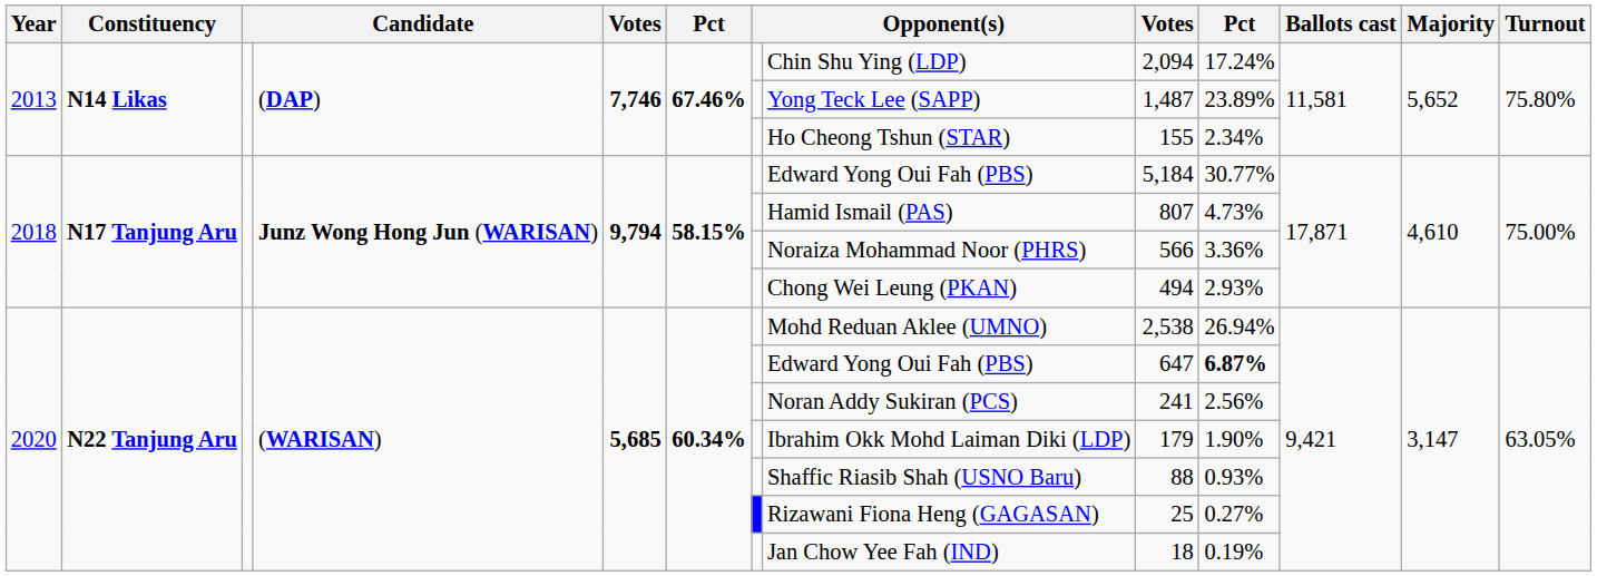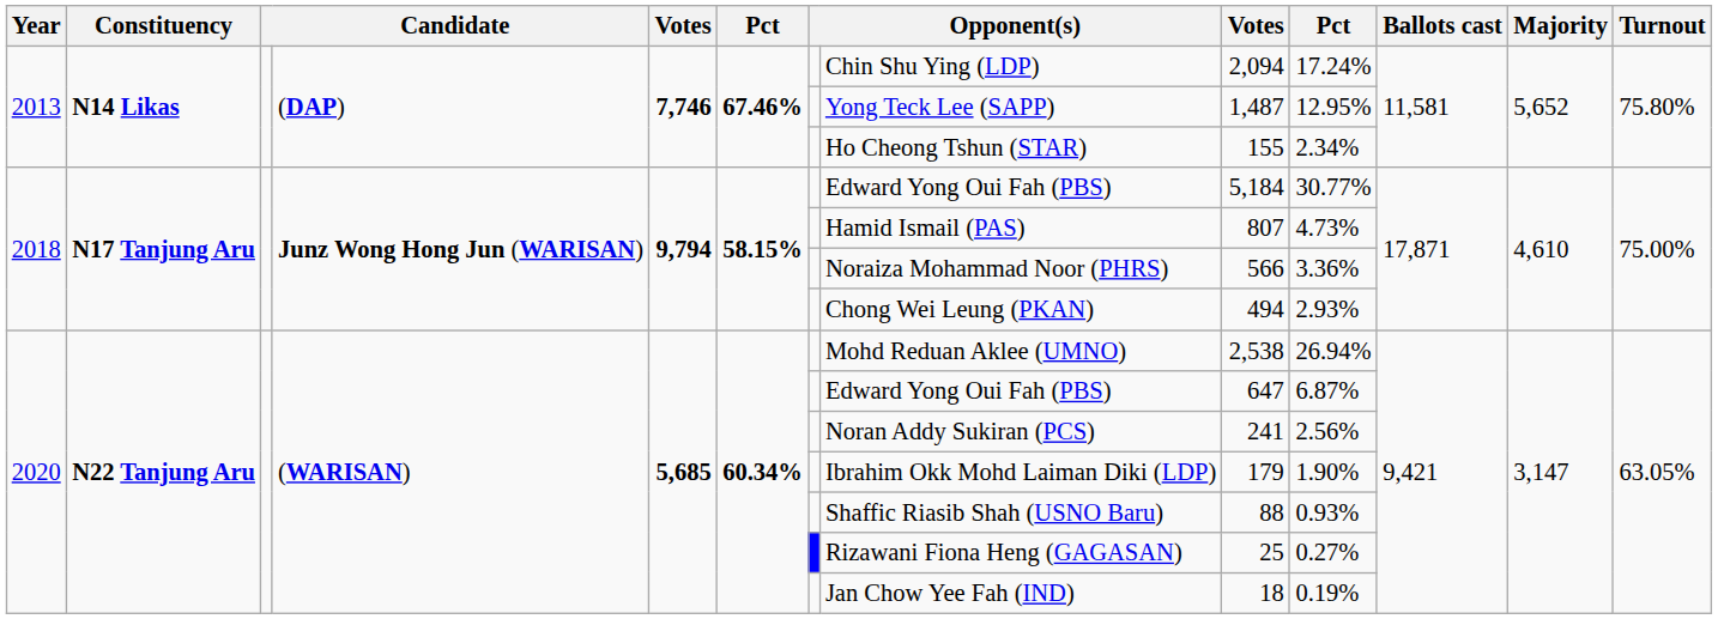row 3 | column 10: 23.89% -> 12.95%
row 10 | column 10: bold -> normal
